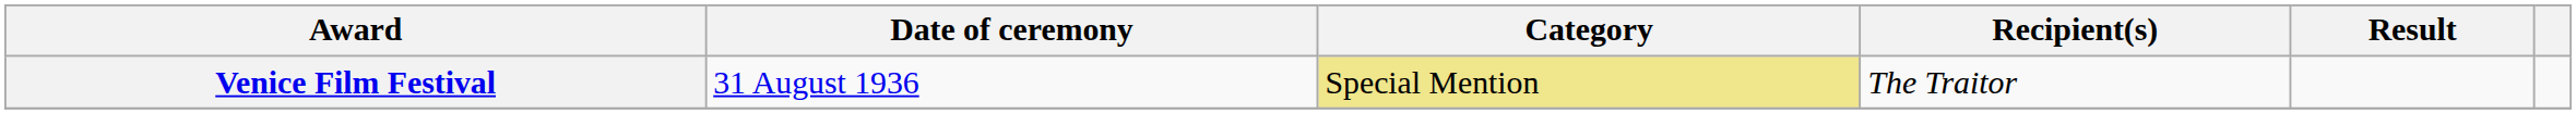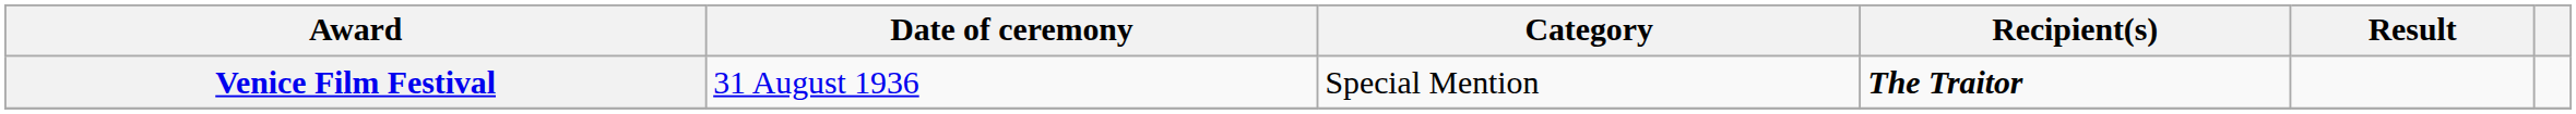Venice Film Festival | Category: khaki background -> no background
Venice Film Festival | Recipient(s): normal -> bold
